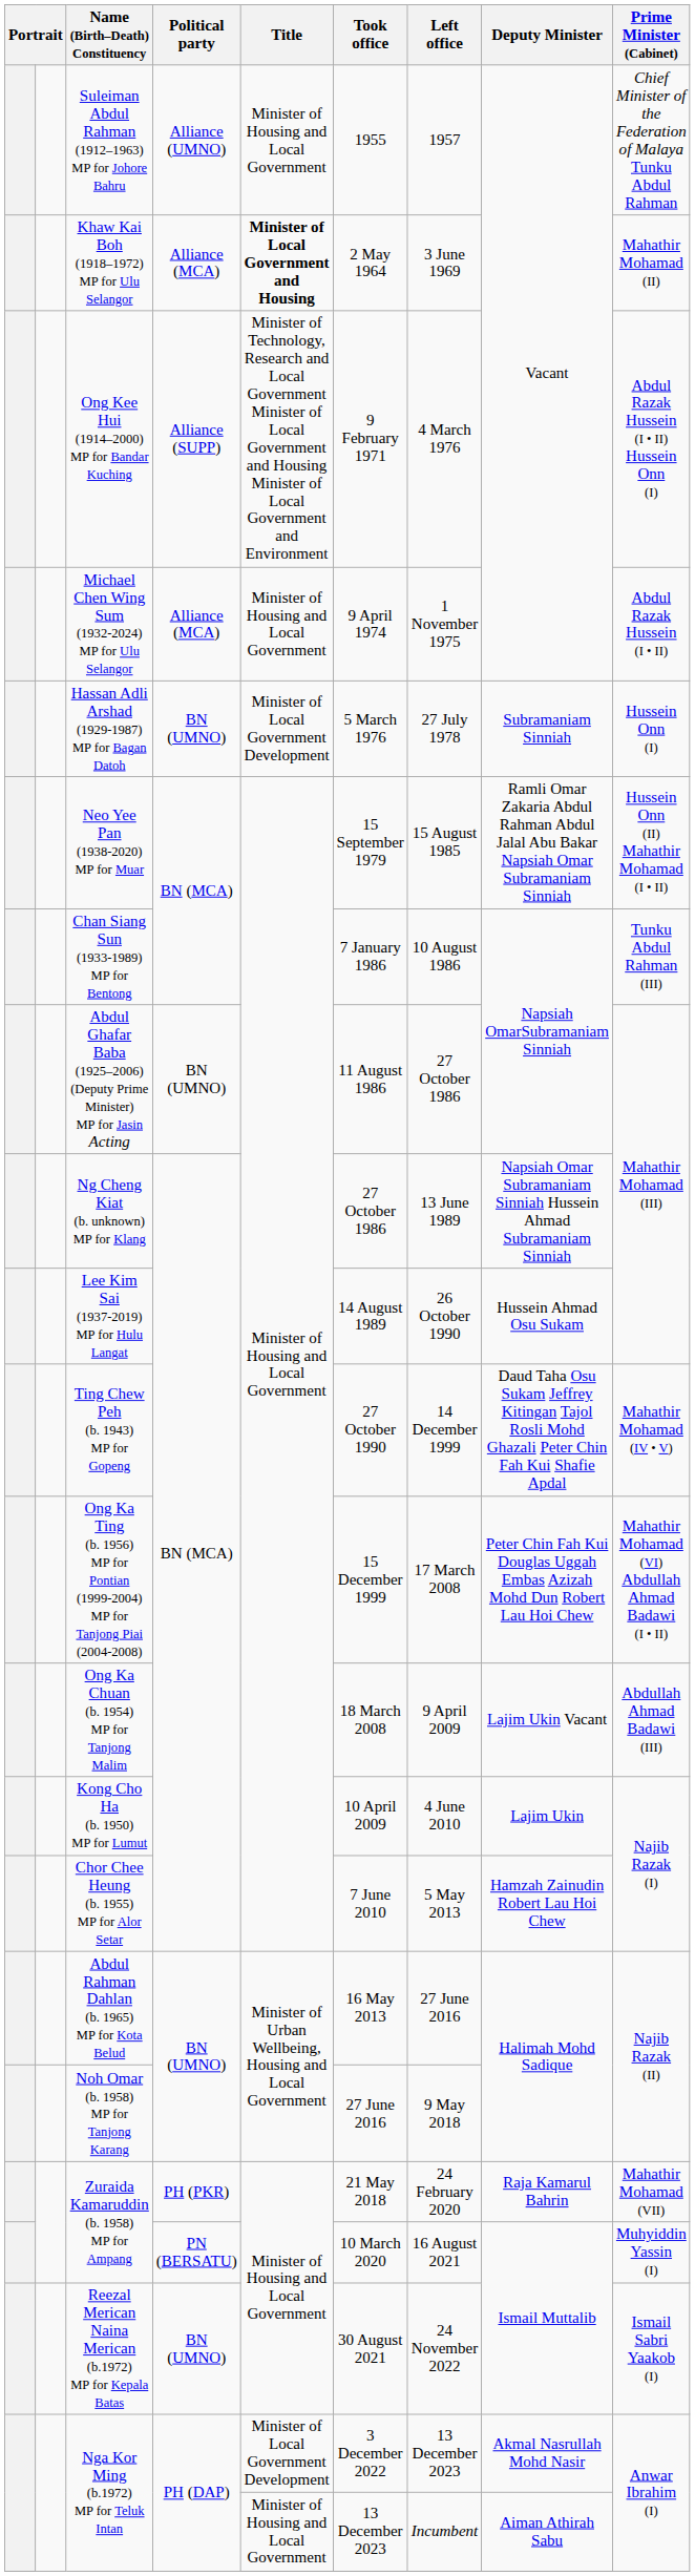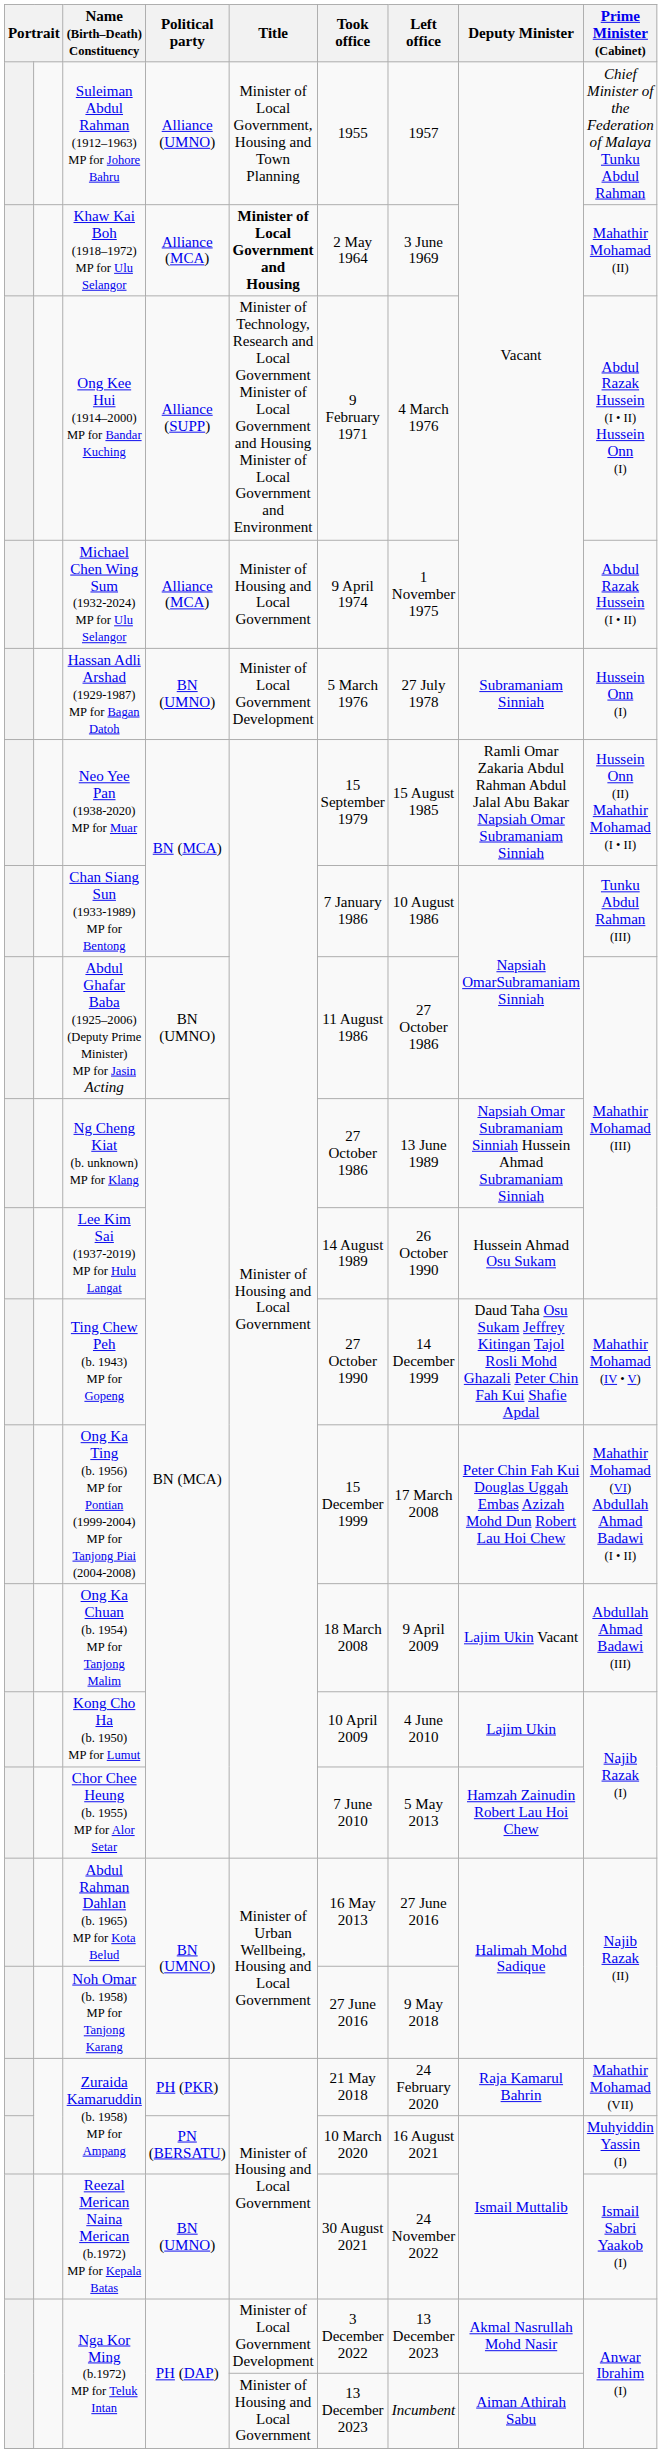Suleiman Abdul Rahman (1912–1963) MP for Johore Bahru | Title: Minister of Housing and Local Government -> Minister of Local Government, Housing and Town Planning
